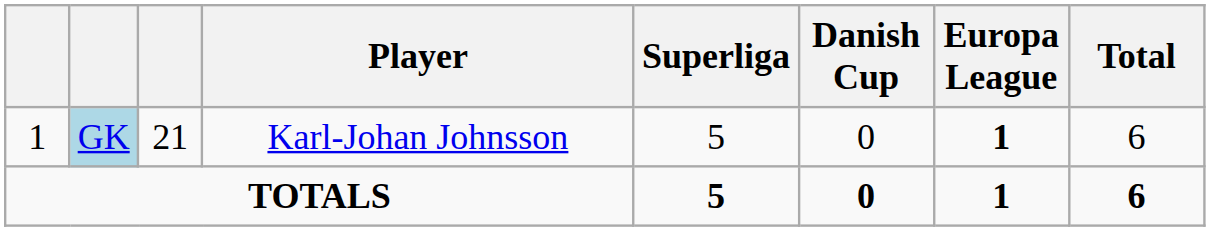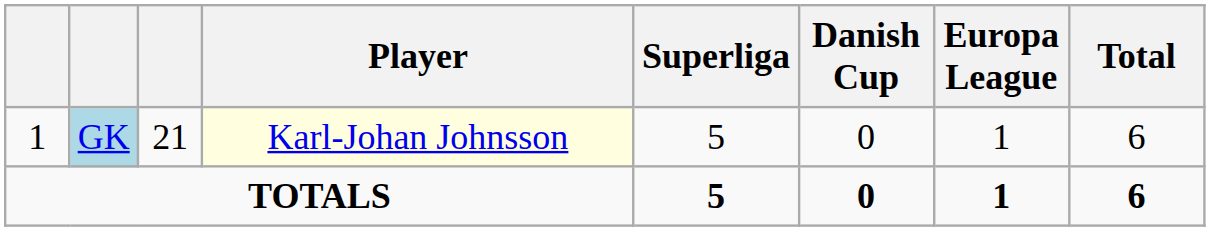row 2 | Player: no background -> lightyellow background
row 2 | Europa League: bold -> normal
